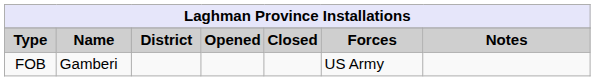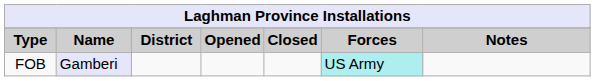FOB | Name: no background -> lavender background
FOB | Forces: no background -> paleturquoise background
